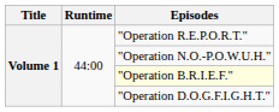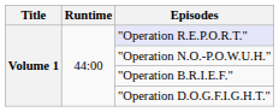"Operation R.E.P.O.R.T." | column 3: no background -> lavender background
"Operation B.R.I.E.F." | column 3: lightyellow background -> no background
